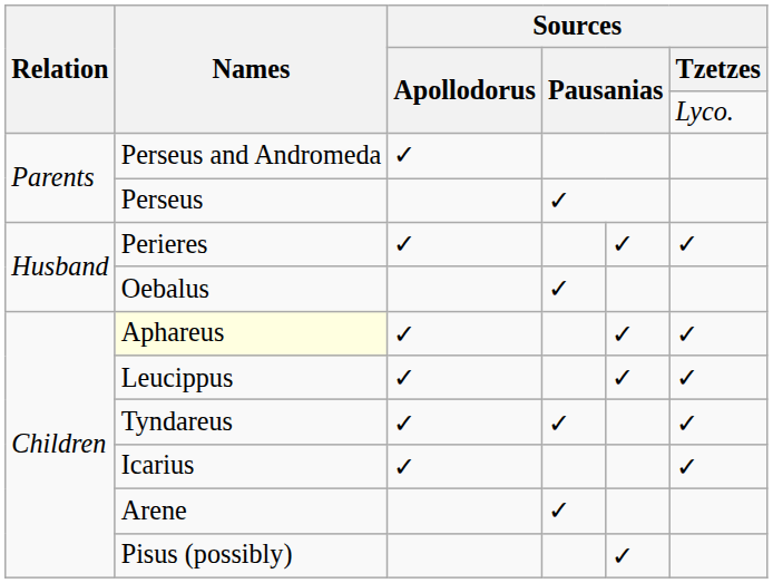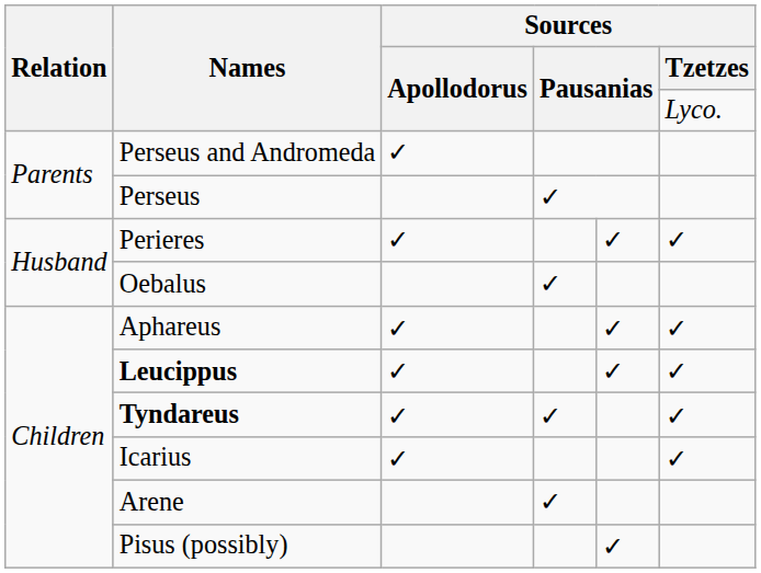Aphareus | Names: lightyellow background -> no background
Leucippus | Names: normal -> bold
Tyndareus | Names: normal -> bold
